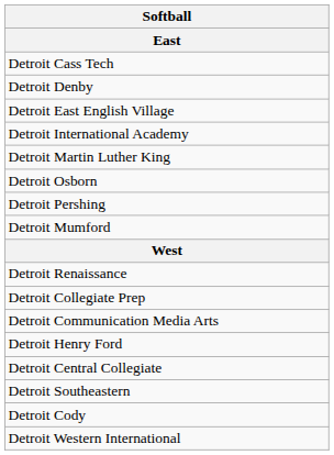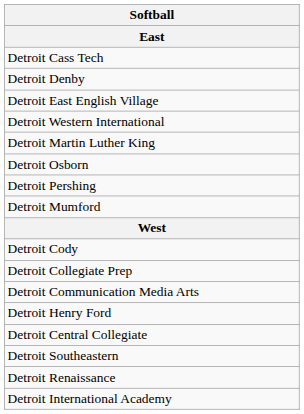row 6 | column 1: Detroit International Academy -> Detroit Western International
row 12 | column 1: Detroit Renaissance -> Detroit Cody
row 18 | column 1: Detroit Cody -> Detroit Renaissance
row 19 | column 1: Detroit Western International -> Detroit International Academy
